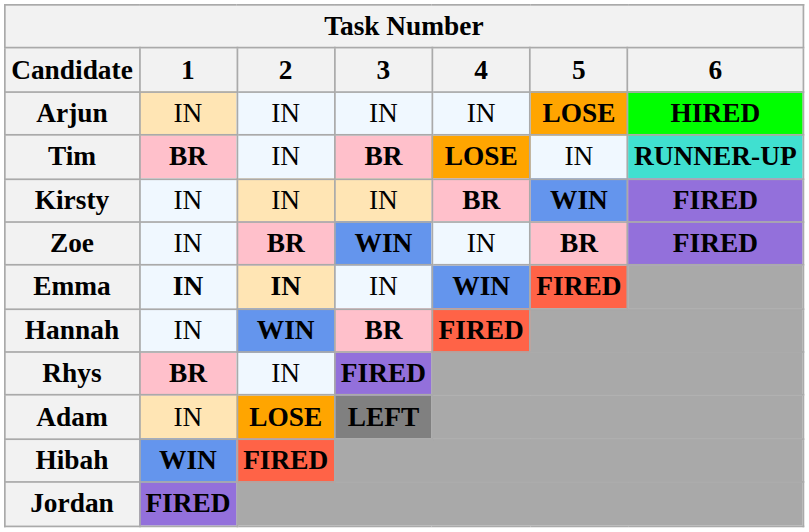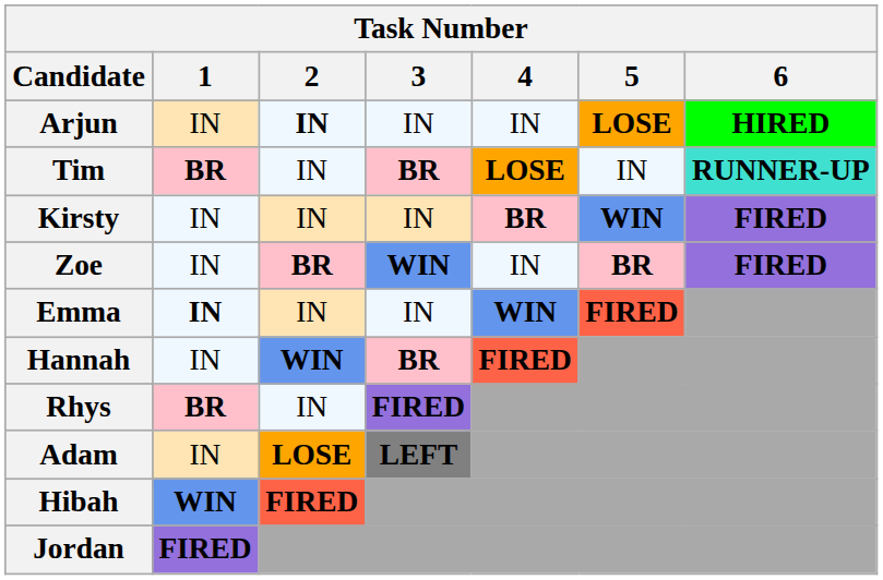Arjun | 2: normal -> bold
Emma | 2: bold -> normal
